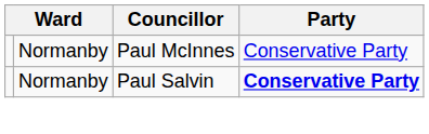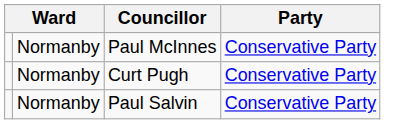+ row: Normanby | Curt Pugh | Conservative Party
Paul Salvin | Party: bold -> normal
